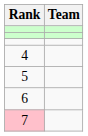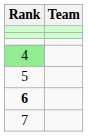row 5 | Rank: no background -> lightgreen background
row 7 | Rank: normal -> bold
row 8 | Rank: pink background -> no background
